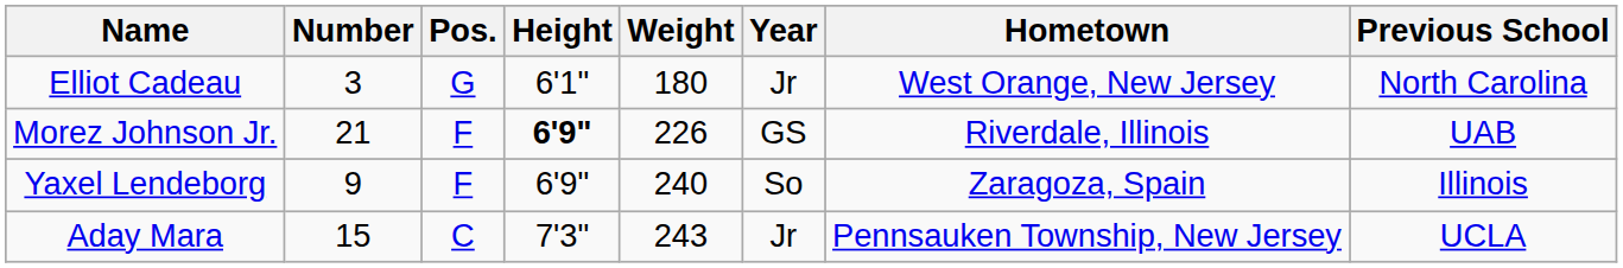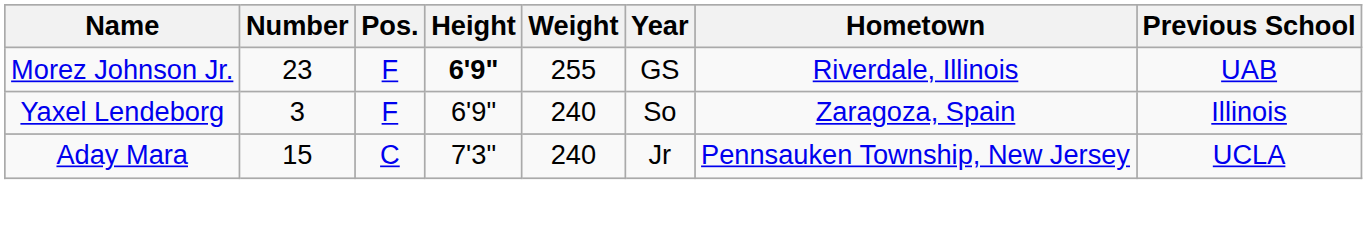- row: Elliot Cadeau | 3 | G | 6'1" | 180 | Jr | West Orange, New Jersey | North Carolina
Morez Johnson Jr. | Number: 21 -> 23
Morez Johnson Jr. | Weight: 226 -> 255
Yaxel Lendeborg | Number: 9 -> 3
Aday Mara | Weight: 243 -> 240
